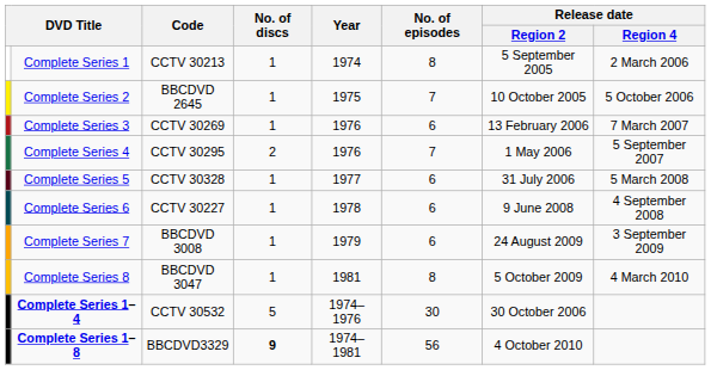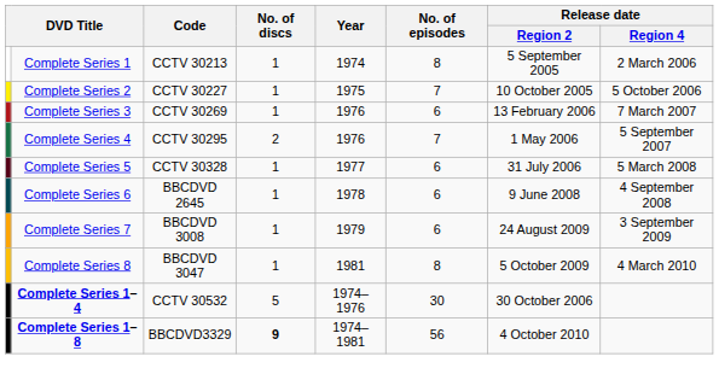Complete Series 2 | Code: BBCDVD 2645 -> CCTV 30227
Complete Series 6 | Code: CCTV 30227 -> BBCDVD 2645
